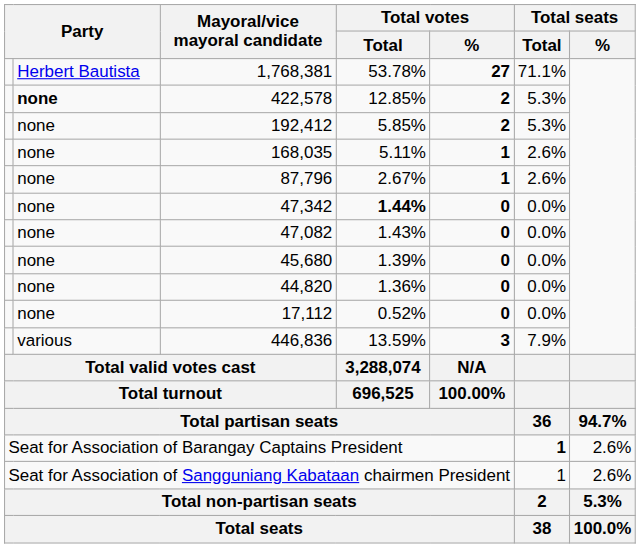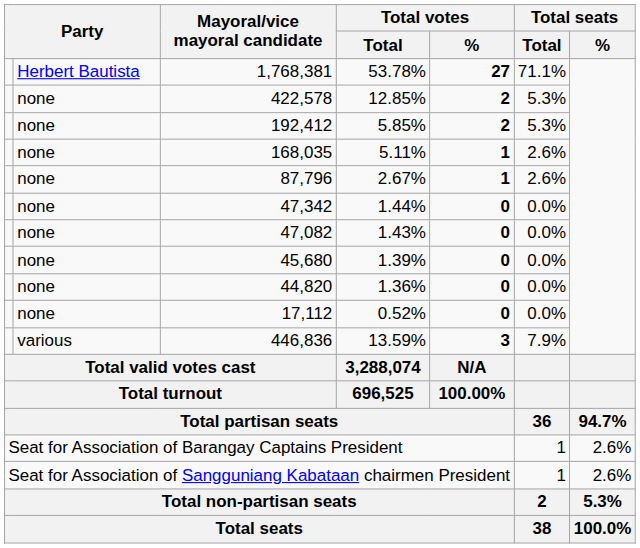422,578 | column 2: bold -> normal
47,342 | Total votes / Total: bold -> normal
Seat for Association of Barangay Captains President | Total seats / Total: bold -> normal
